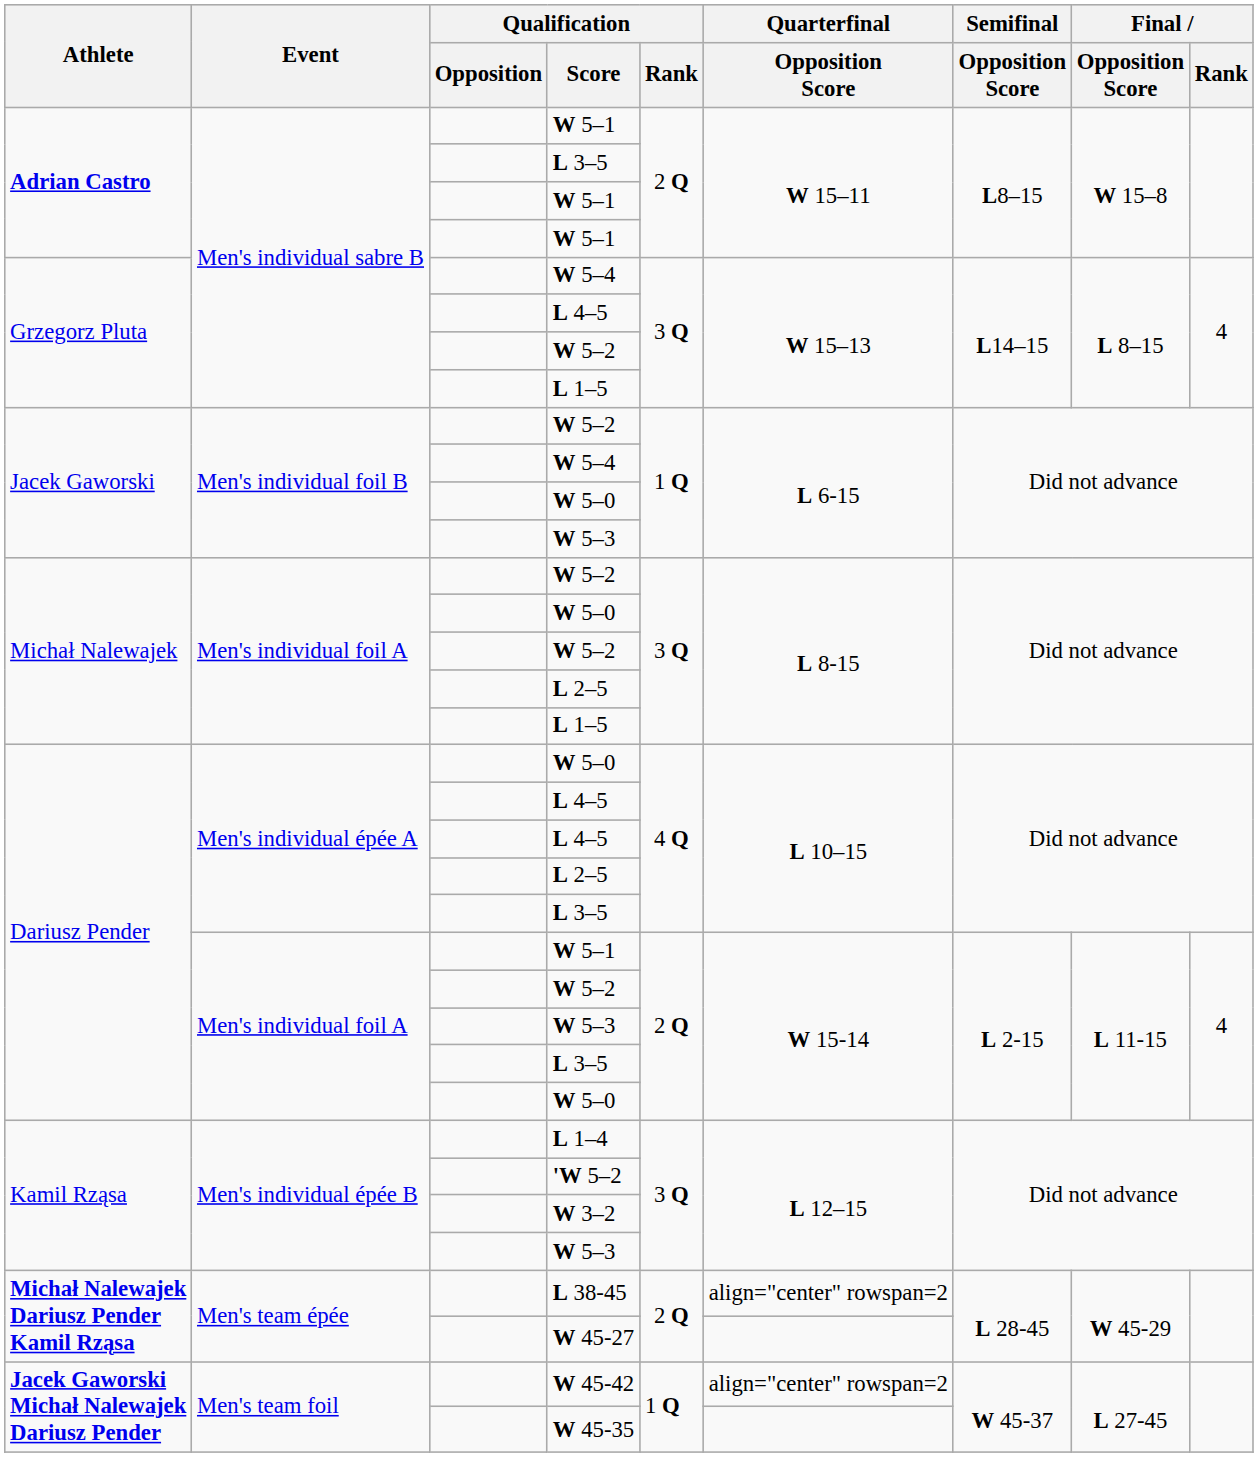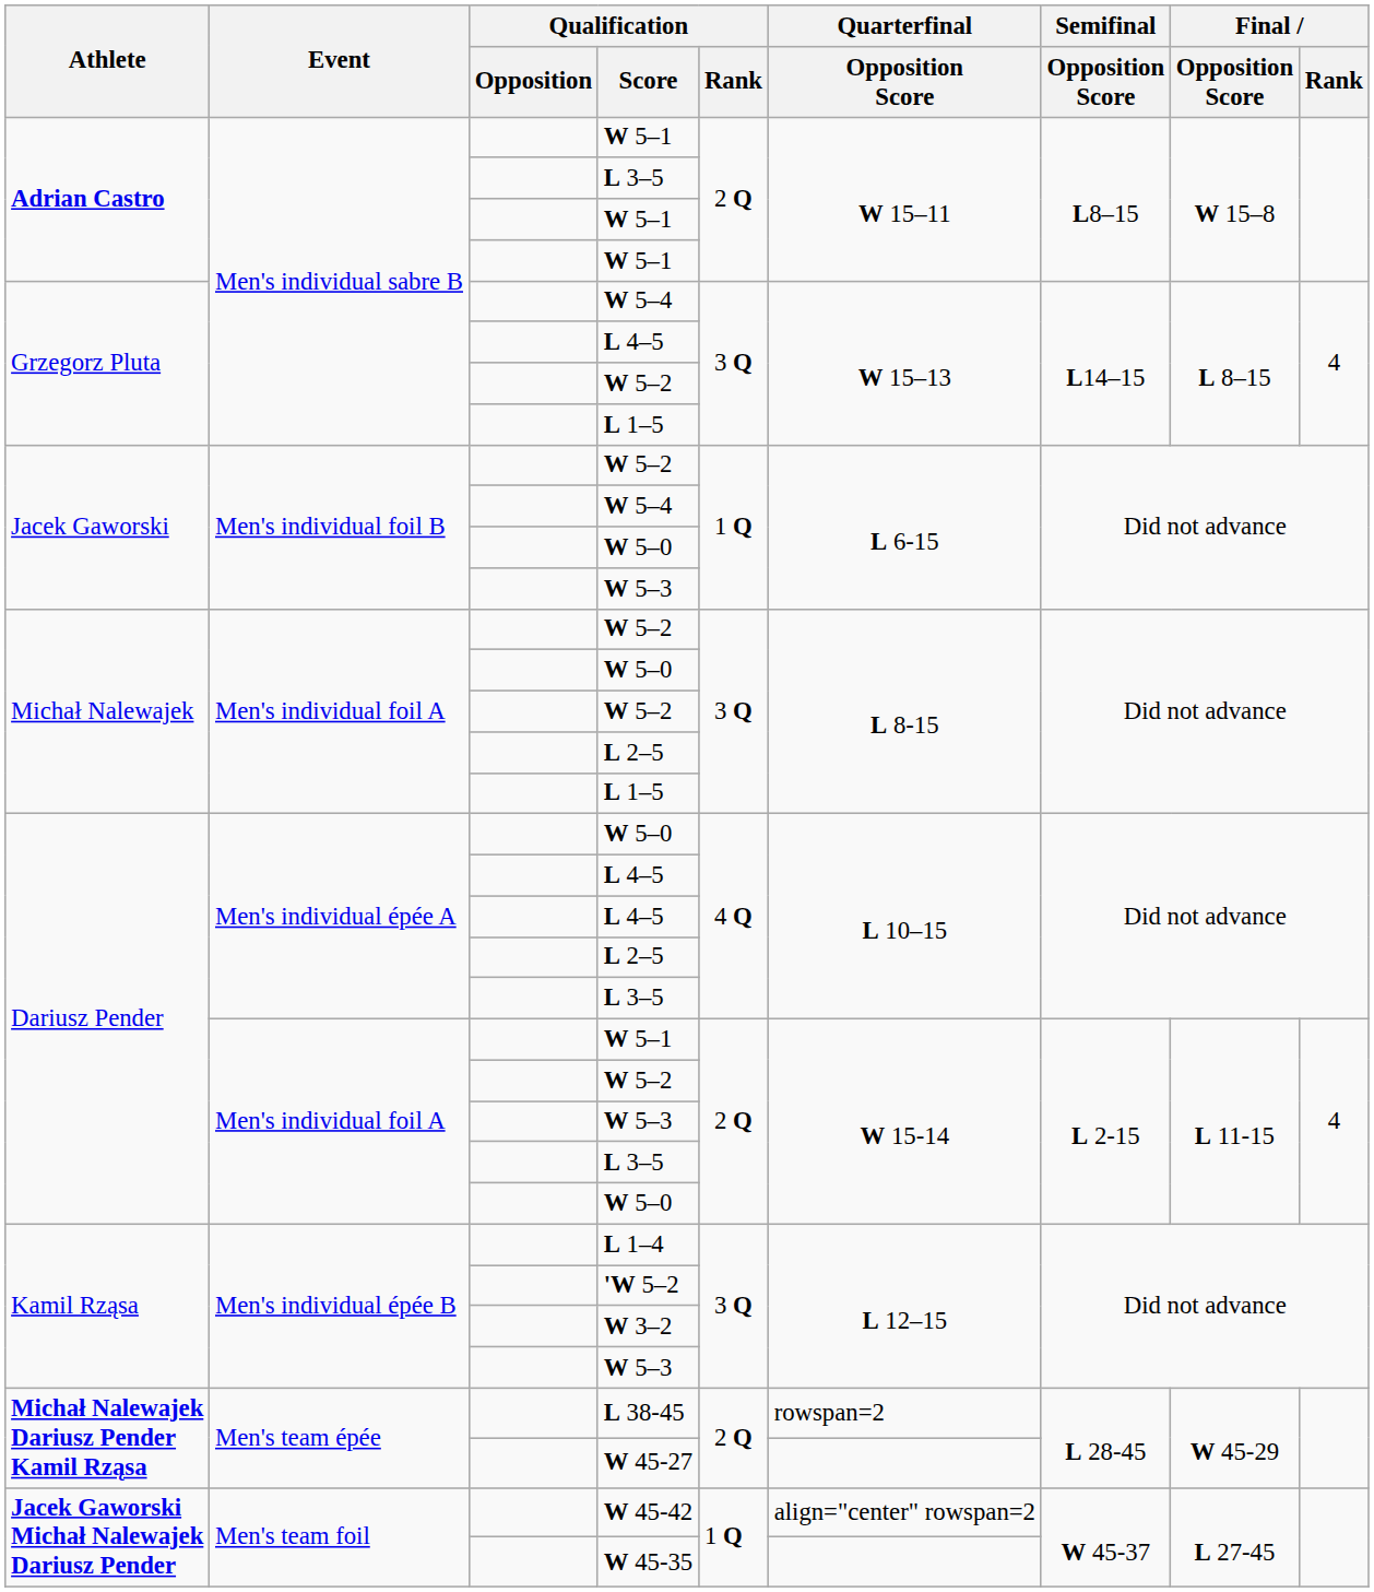L 38-45 | Quarterfinal / Opposition Score: align="center" rowspan=2 -> rowspan=2
